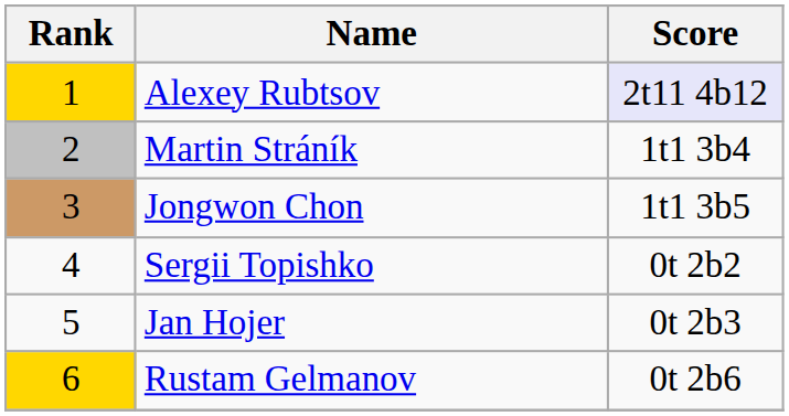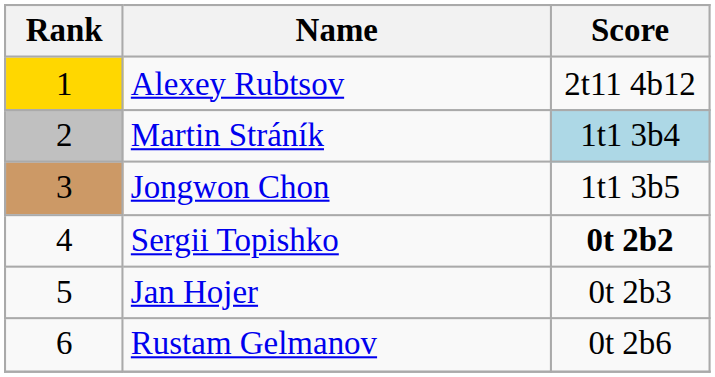Alexey Rubtsov | Score: lavender background -> no background
Martin Stráník | Score: no background -> lightblue background
Sergii Topishko | Score: normal -> bold
Rustam Gelmanov | Rank: gold background -> no background
